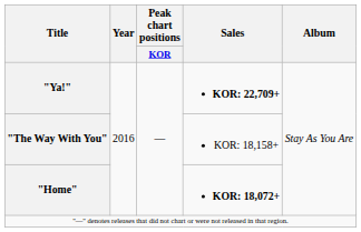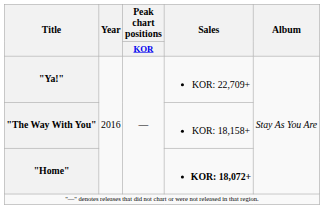"Ya!" | Sales: bold -> normal
